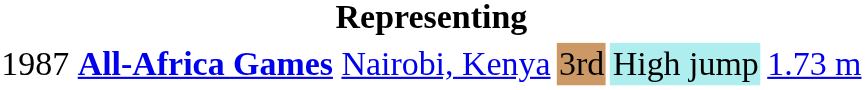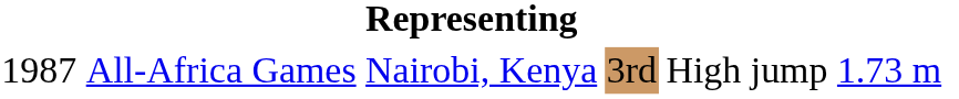row 2 | column 2: bold -> normal
row 2 | column 5: paleturquoise background -> no background
